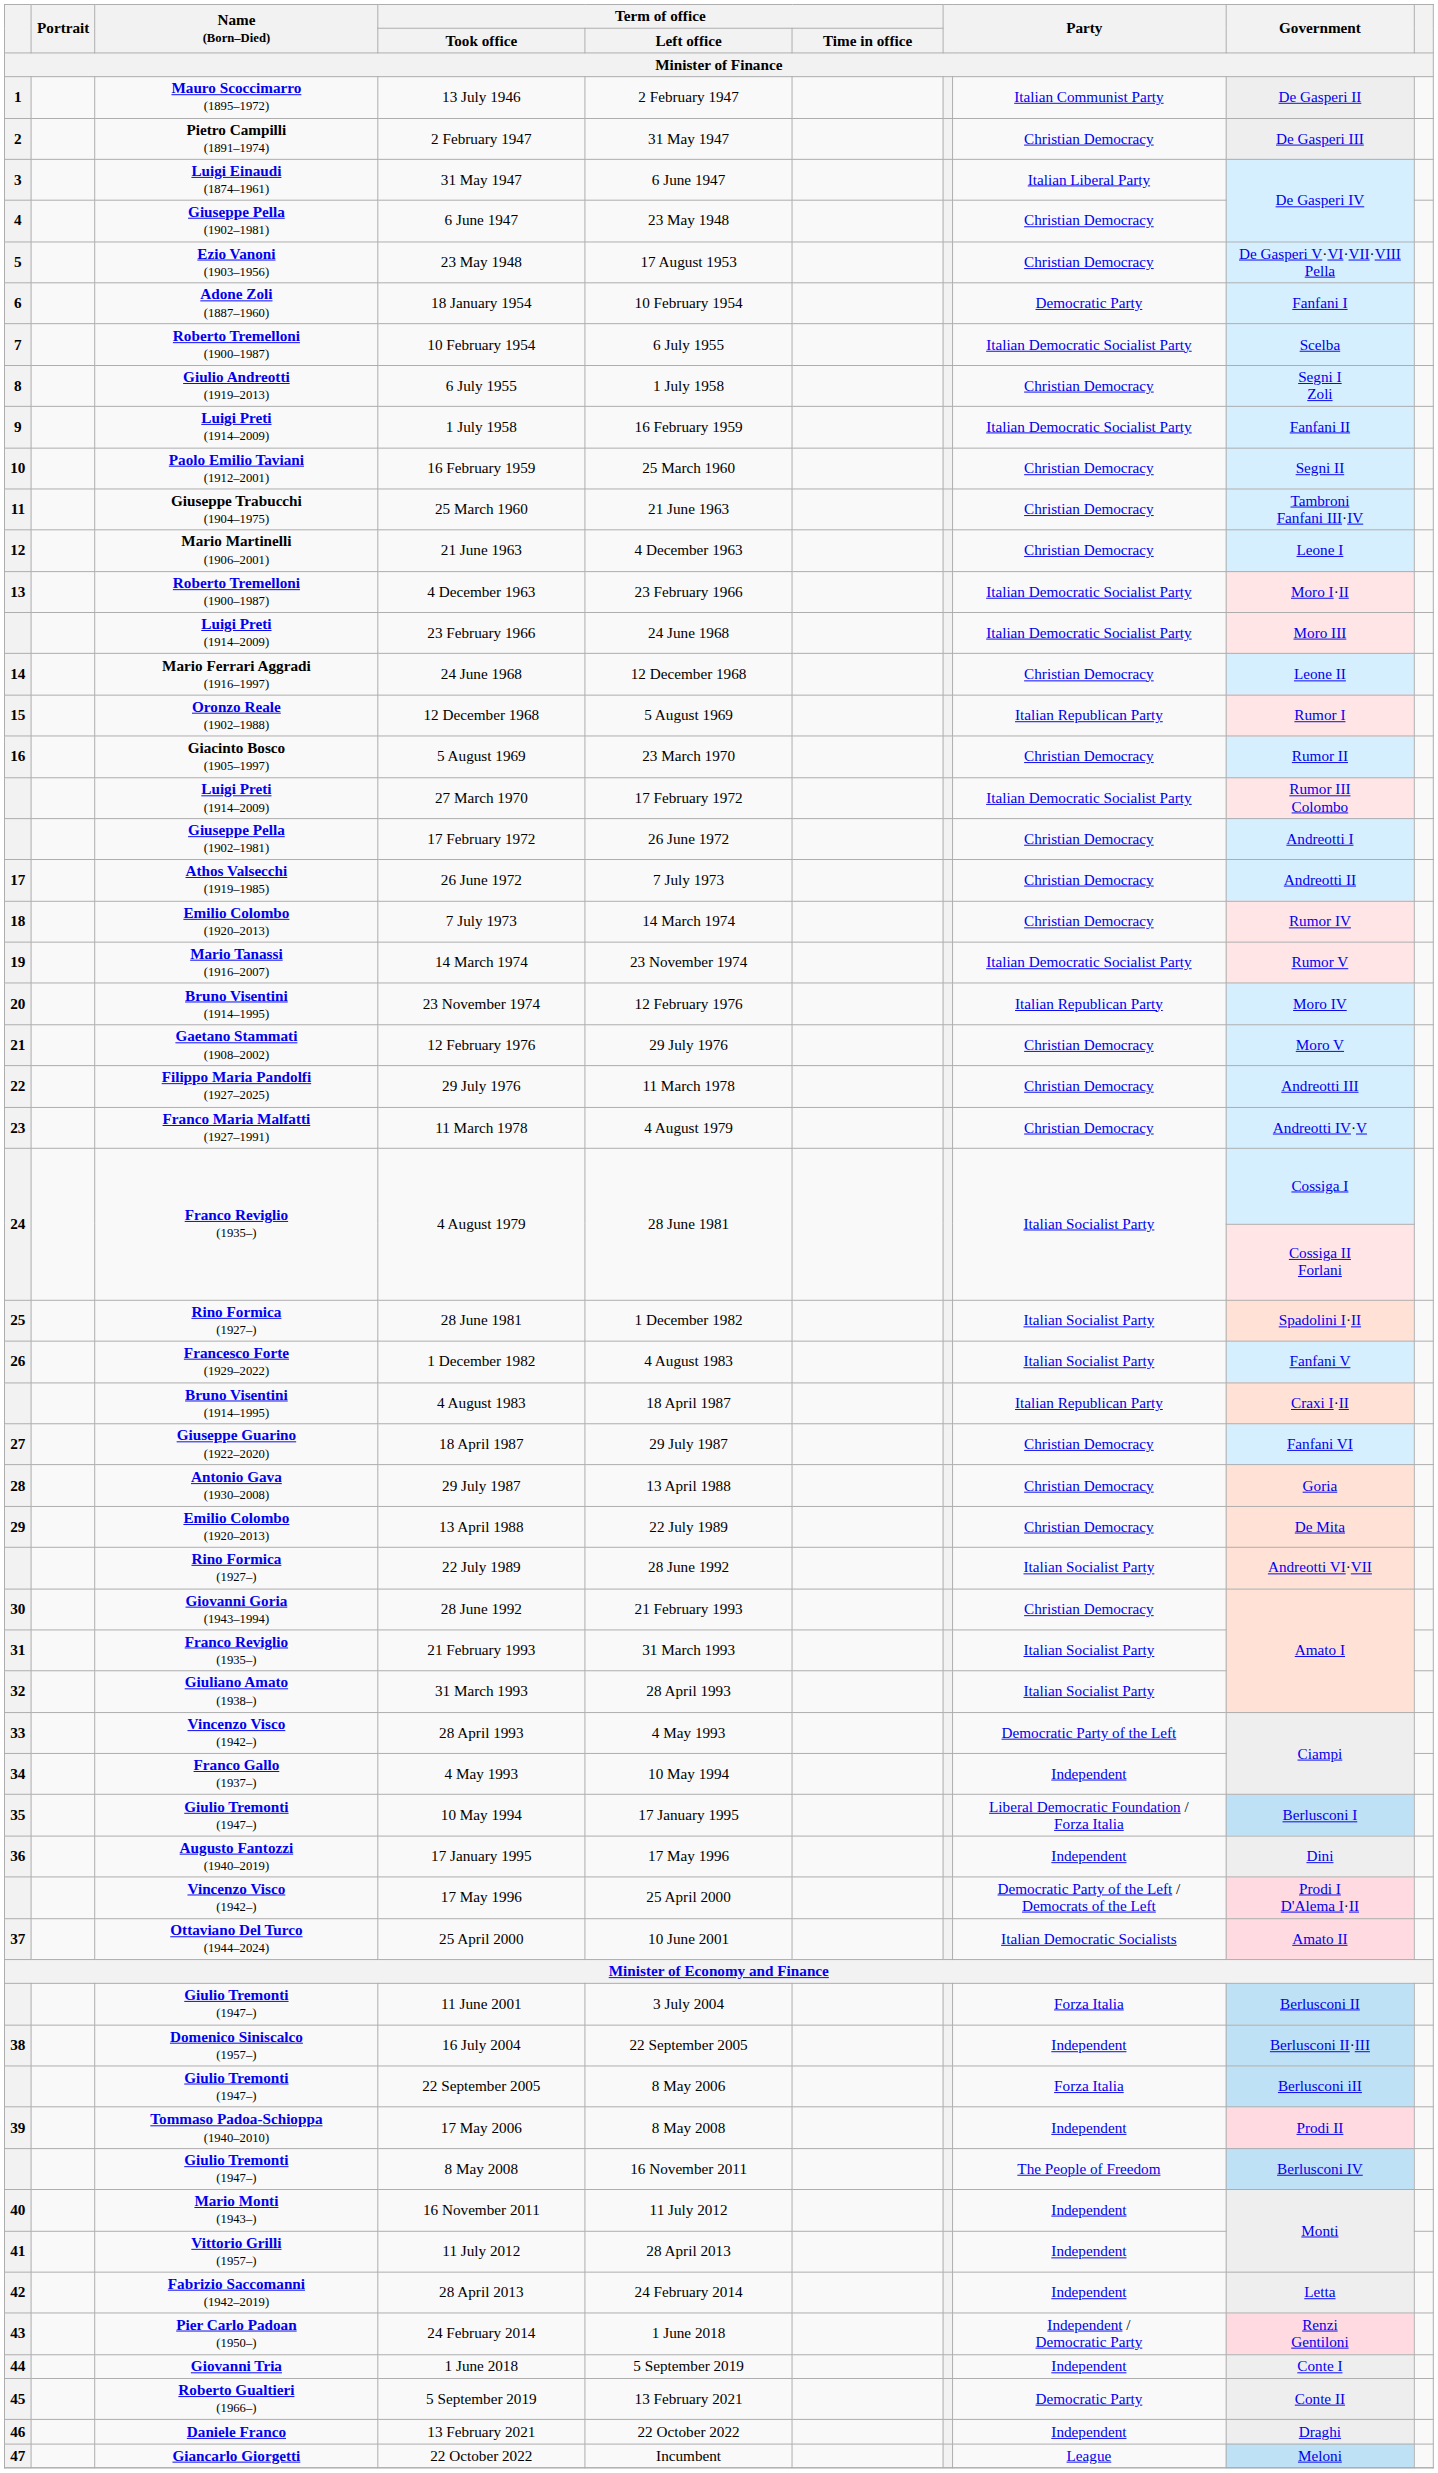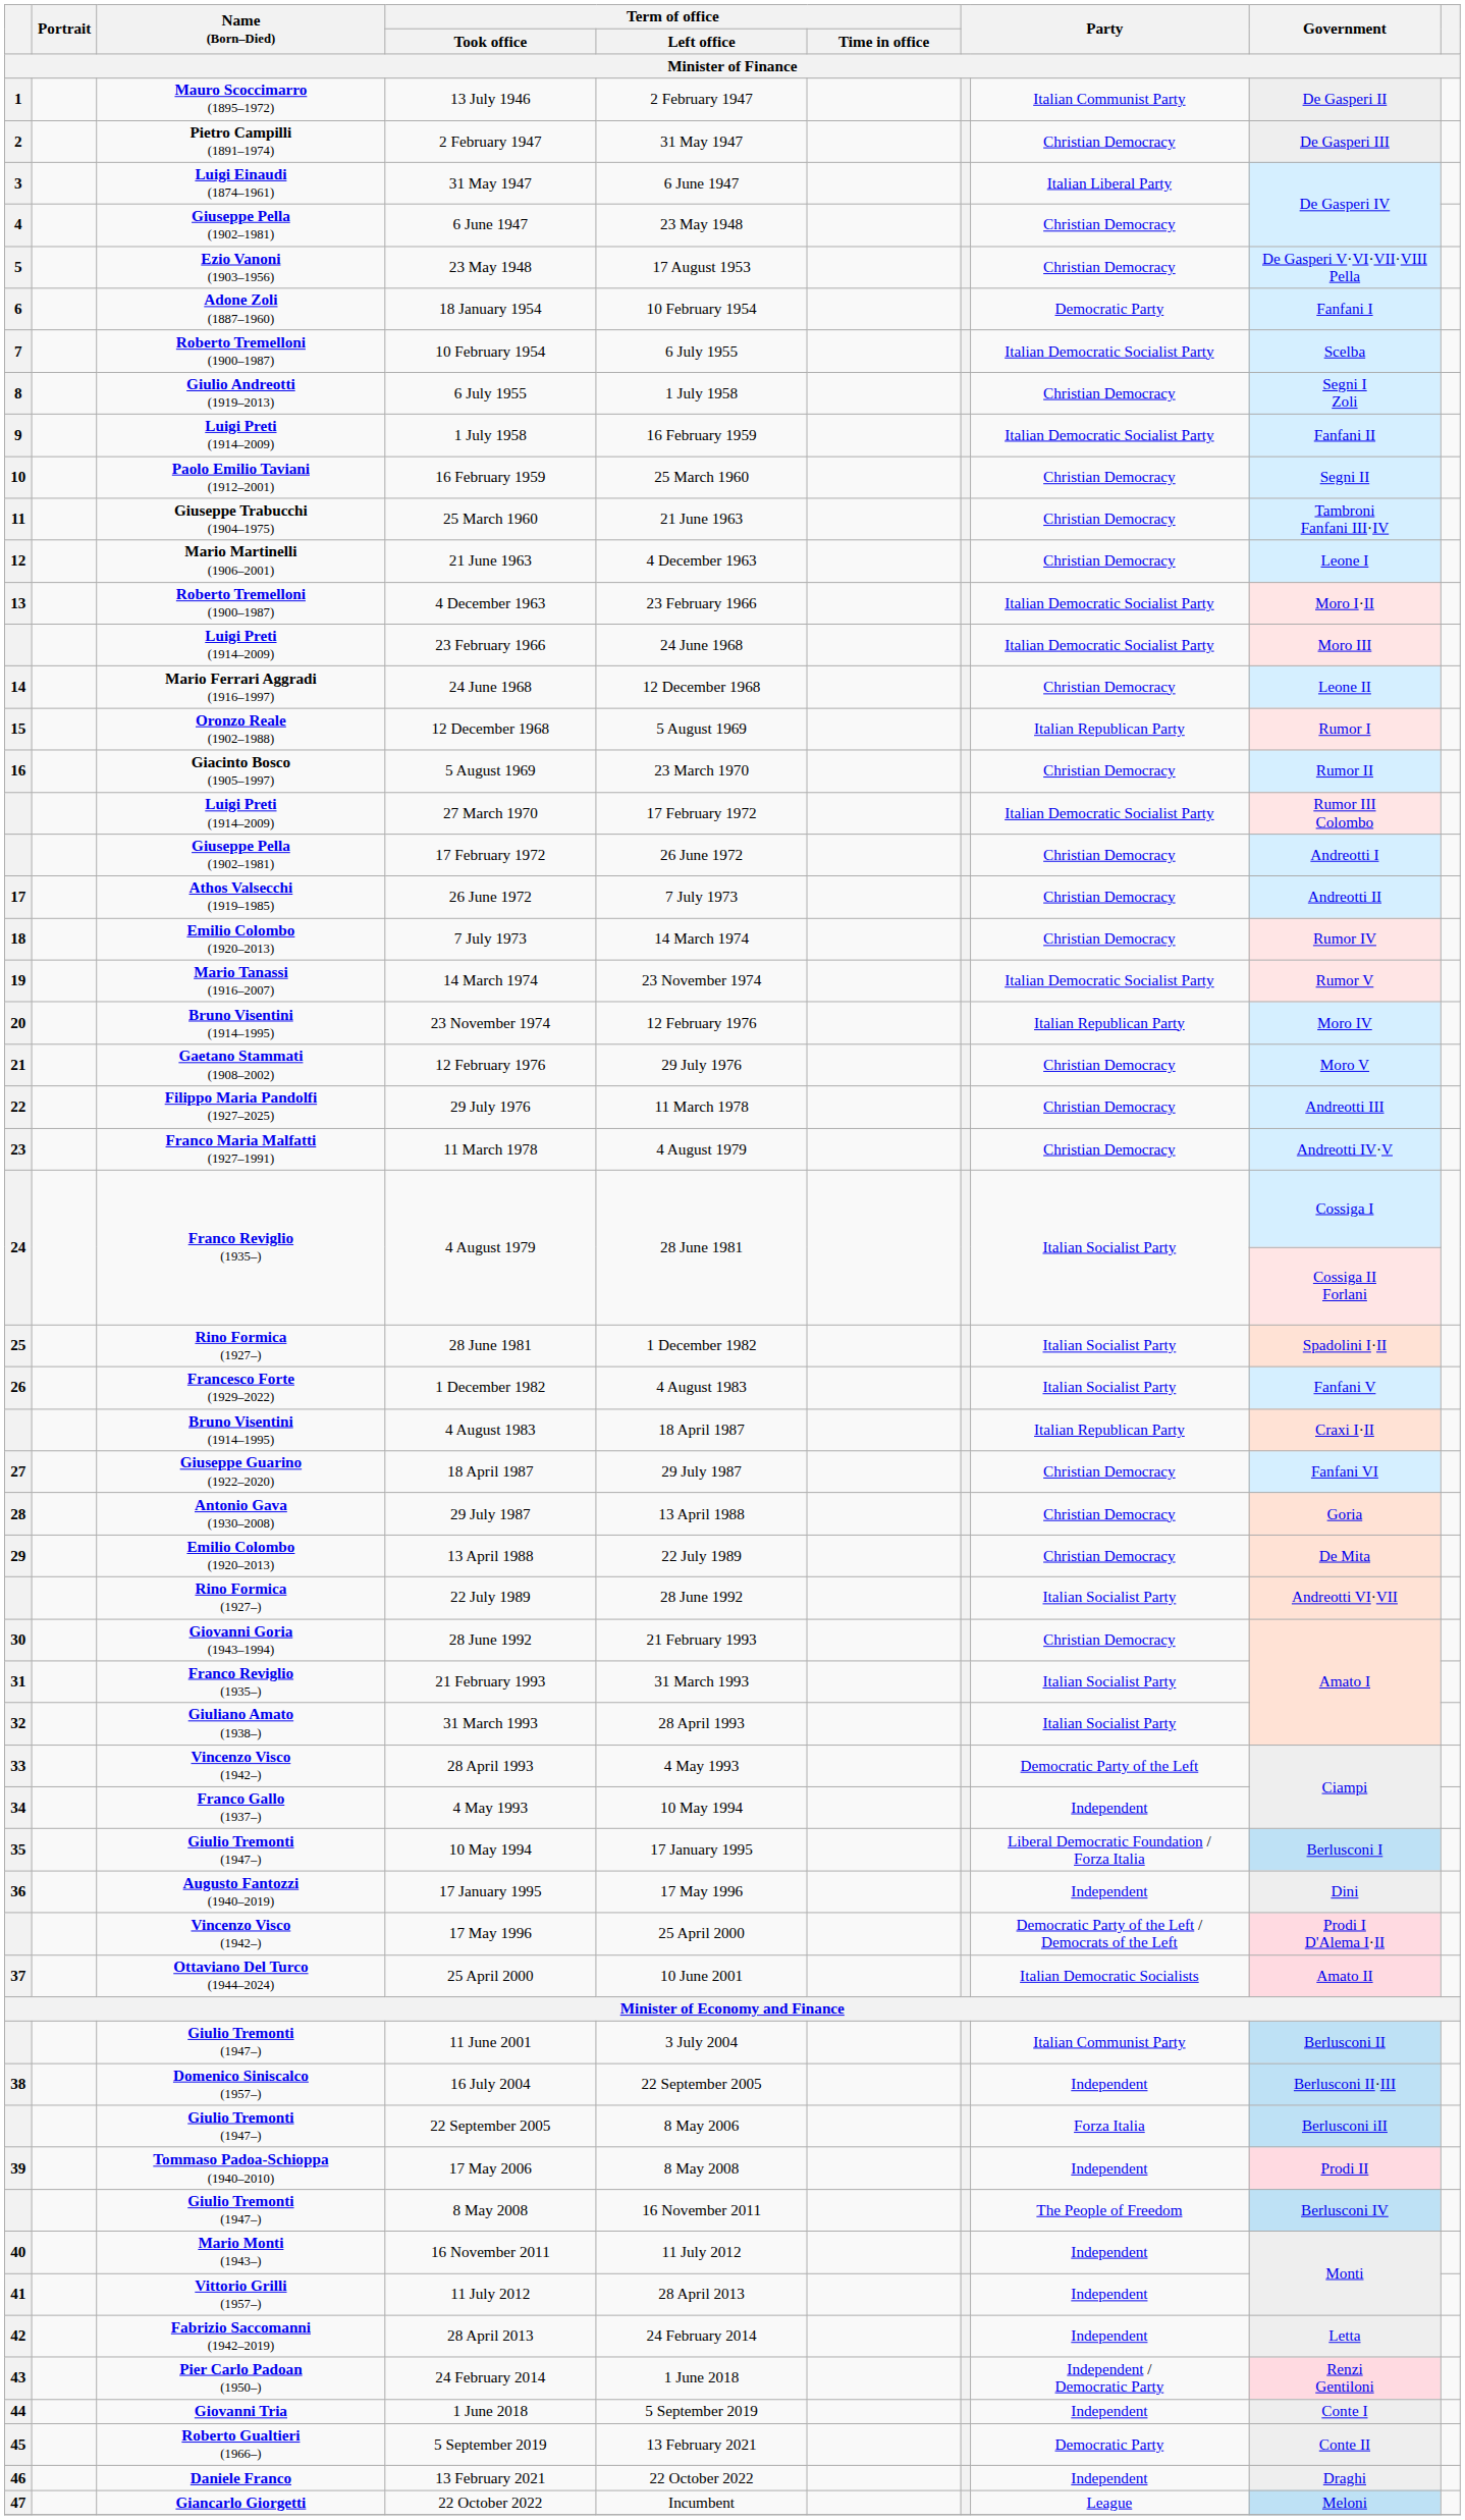11 June 2001 | column 8: Forza Italia -> Italian Communist Party
